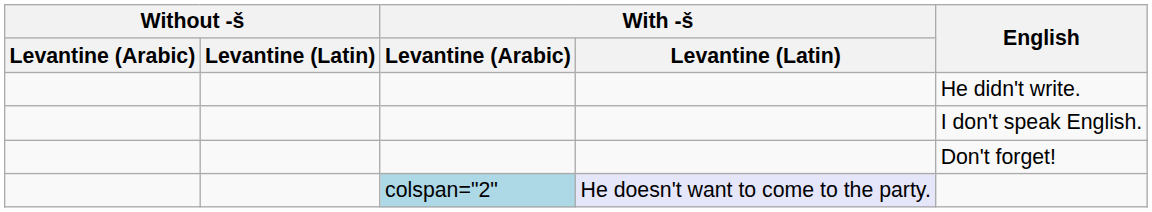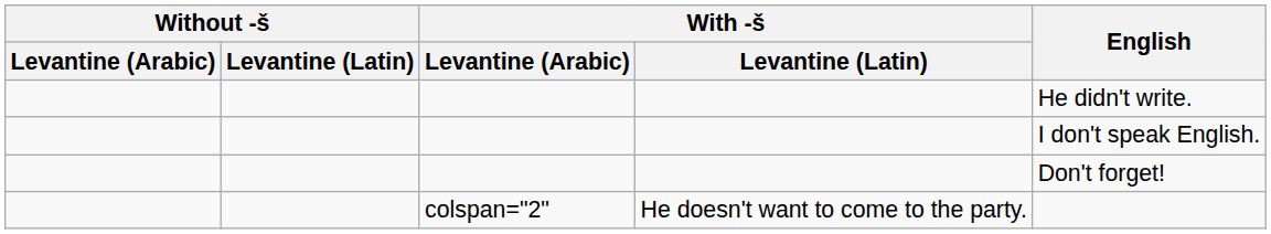colspan="2" | With -š / Levantine (Arabic): lightblue background -> no background
colspan="2" | With -š / Levantine (Latin): lavender background -> no background
